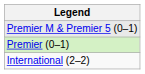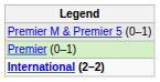row 4 | column 1: normal -> bold
